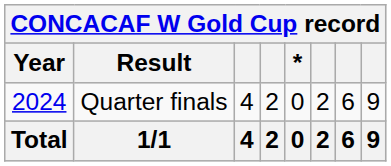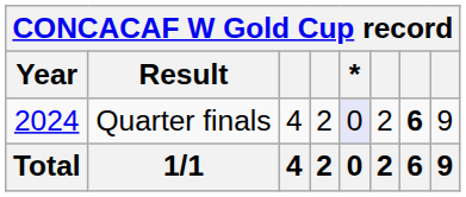Quarter finals | *: no background -> lavender background
Quarter finals | column 7: normal -> bold
